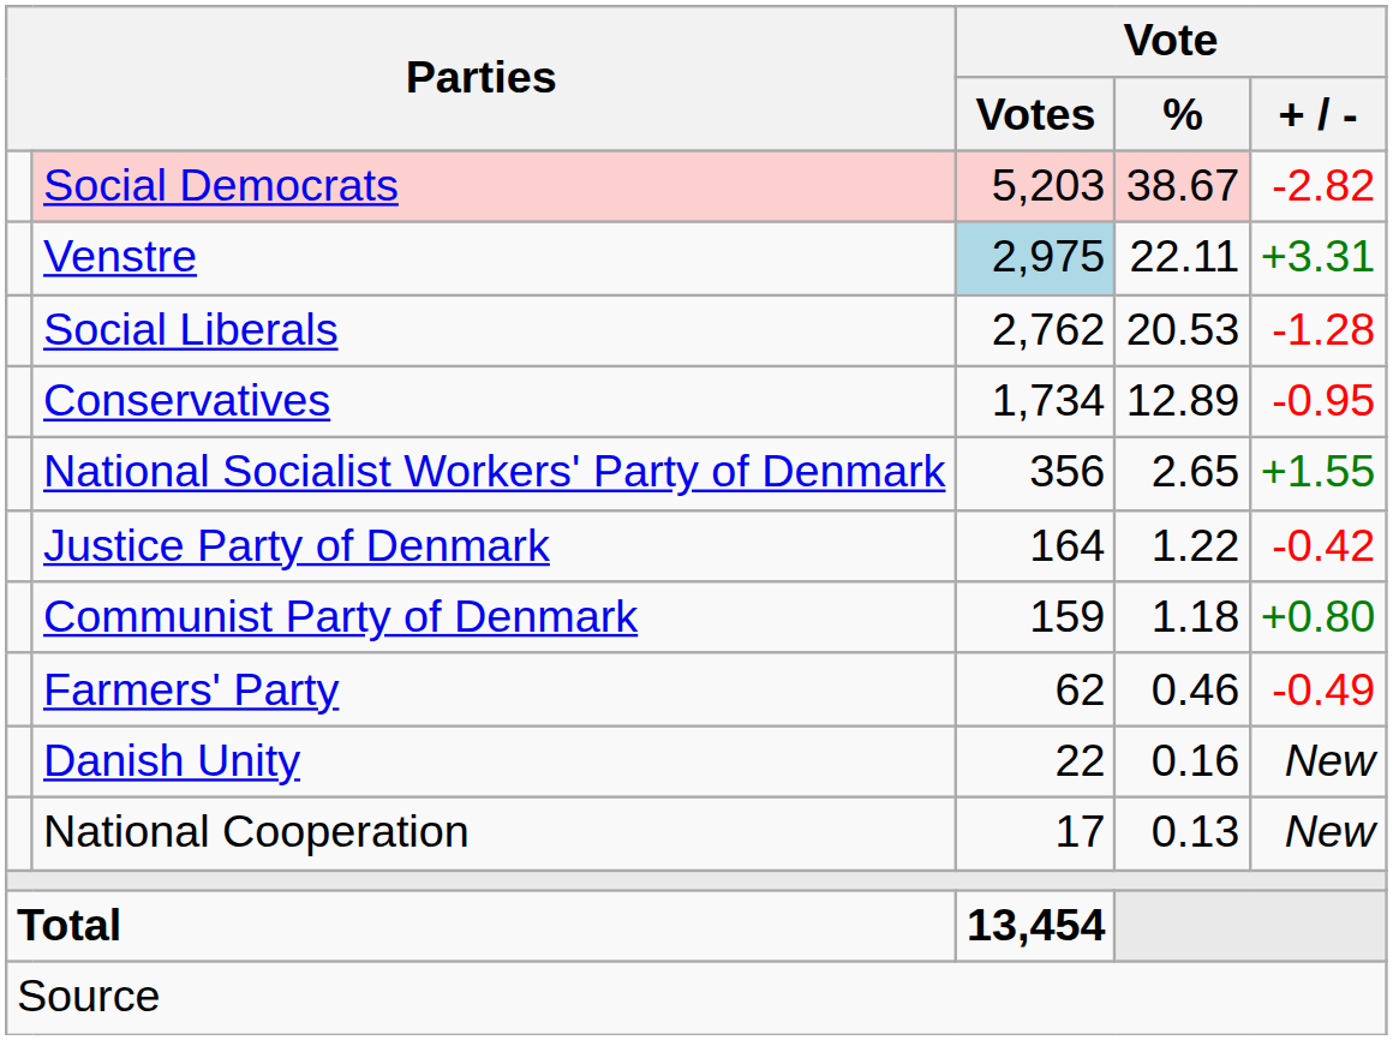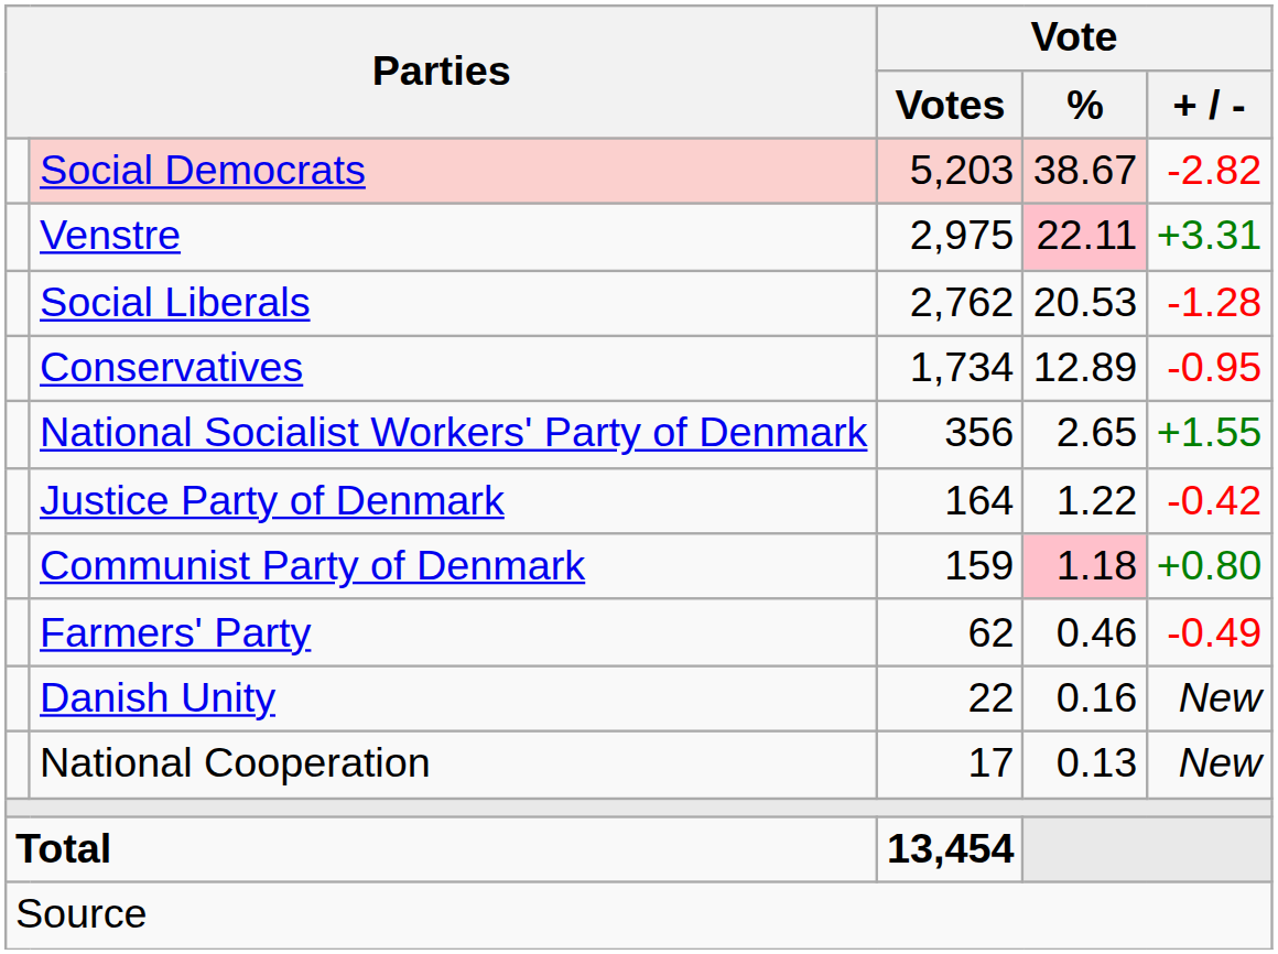Venstre | Vote / Votes: lightblue background -> no background
Venstre | Vote / %: no background -> pink background
Communist Party of Denmark | Vote / %: no background -> pink background
